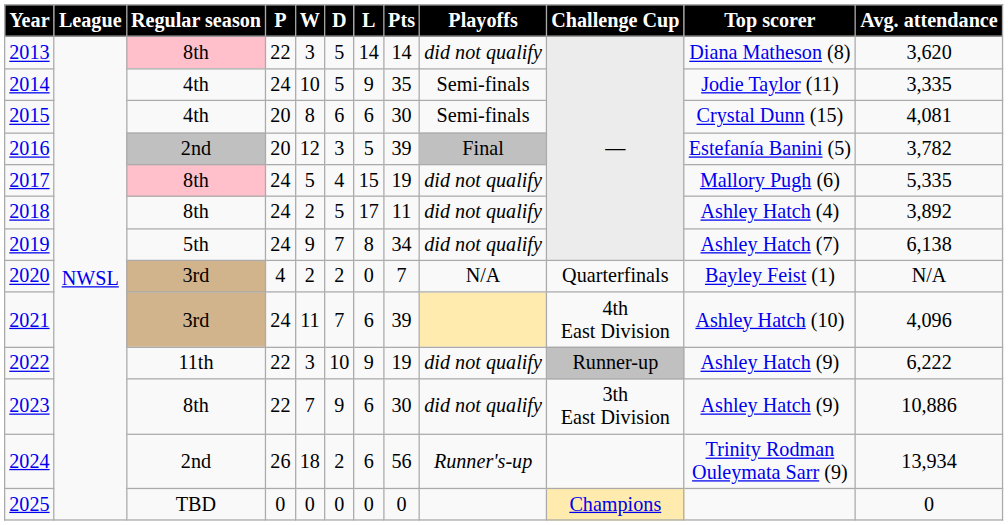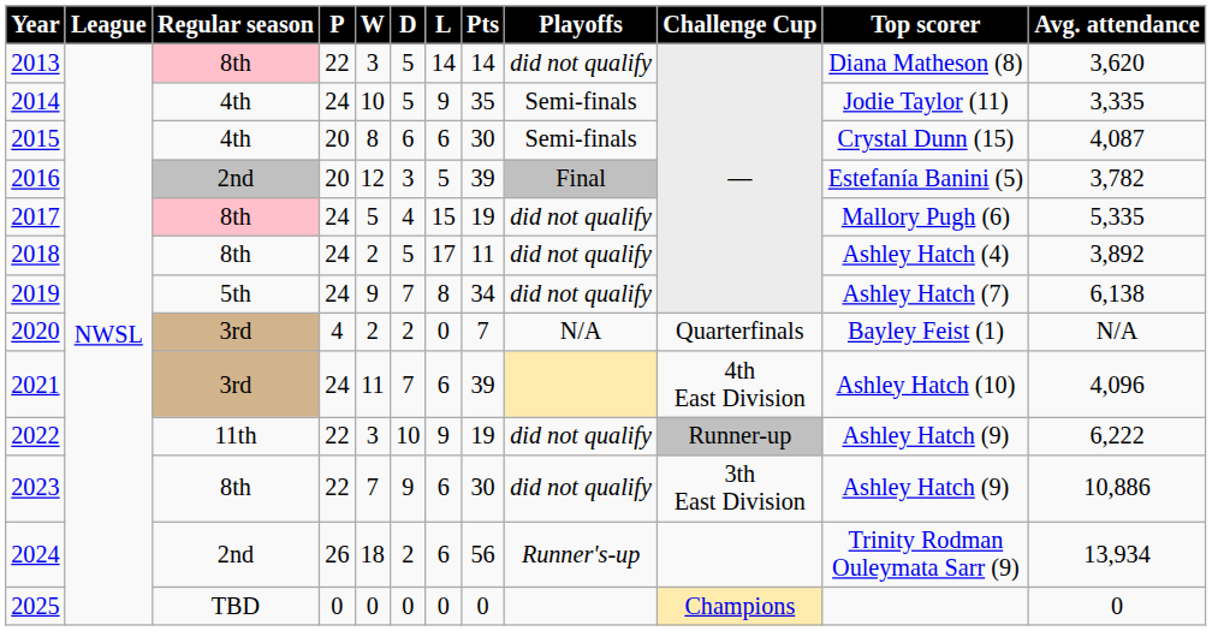2015 | Avg. attendance: 4,081 -> 4,087
